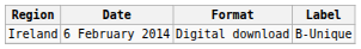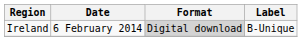Ireland | Format: no background -> lightgrey background
